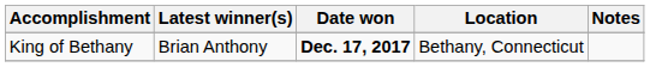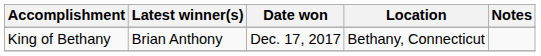King of Bethany | Date won: bold -> normal
